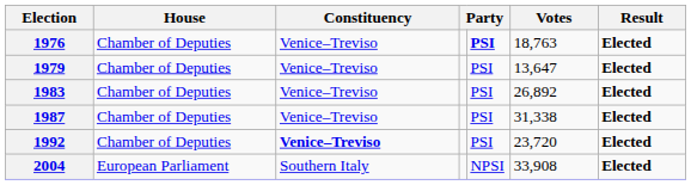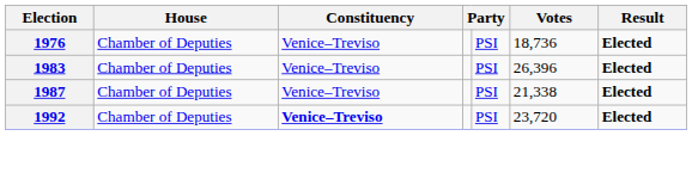1976 | column 5: bold -> normal
1976 | Votes: 18,763 -> 18,736
- row: 1979 | Chamber of Deputies | Venice–Treviso | PSI | 13,647 | Elected
1983 | Votes: 26,892 -> 26,396
1987 | Votes: 31,338 -> 21,338
- row: 2004 | European Parliament | Southern Italy | NPSI | 33,908 | Elected
